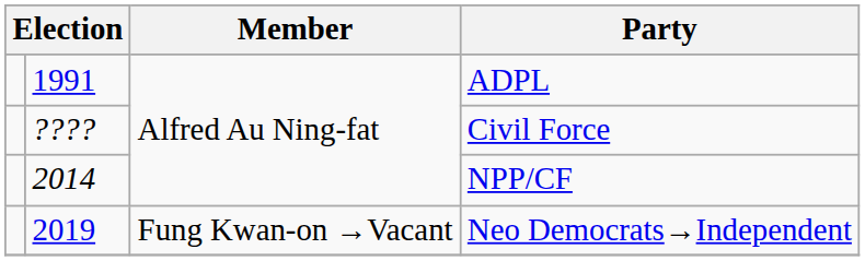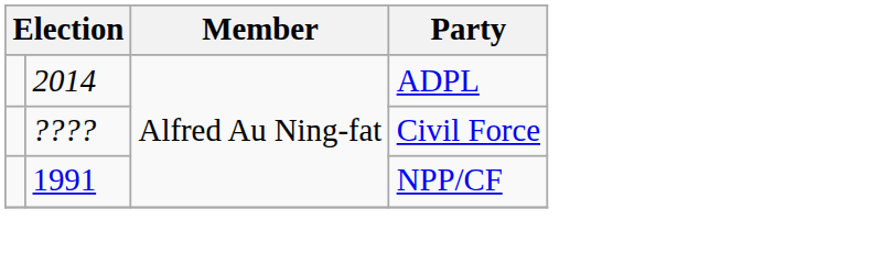ADPL | column 2: 1991 -> 2014
NPP/CF | column 2: 2014 -> 1991
- row: 2019 | Fung Kwan-on →Vacant | Neo Democrats→Independent
